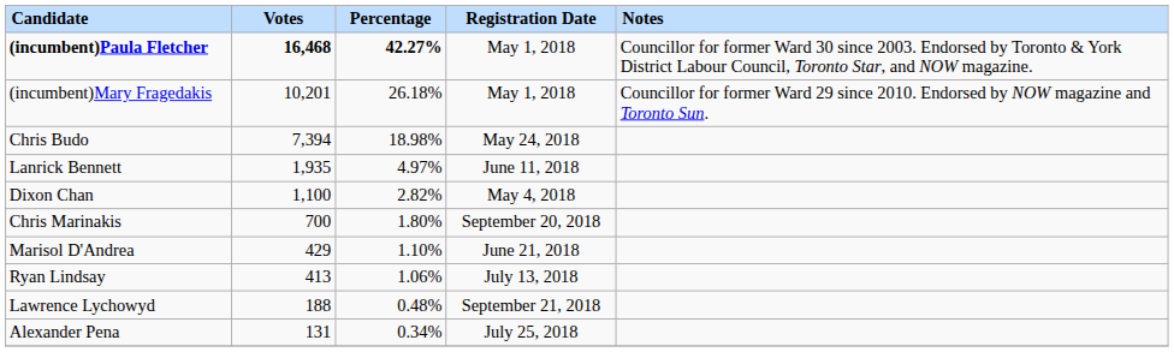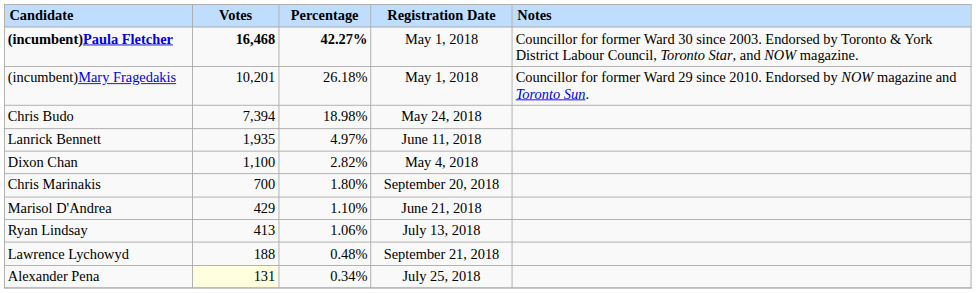Alexander Pena | Votes: no background -> lightyellow background
